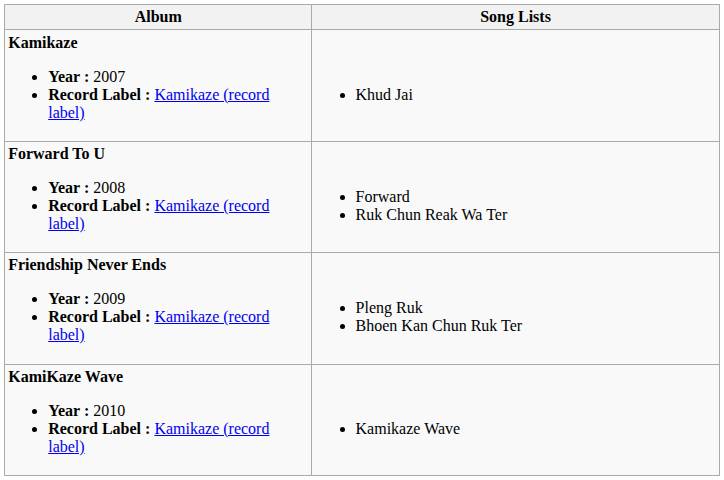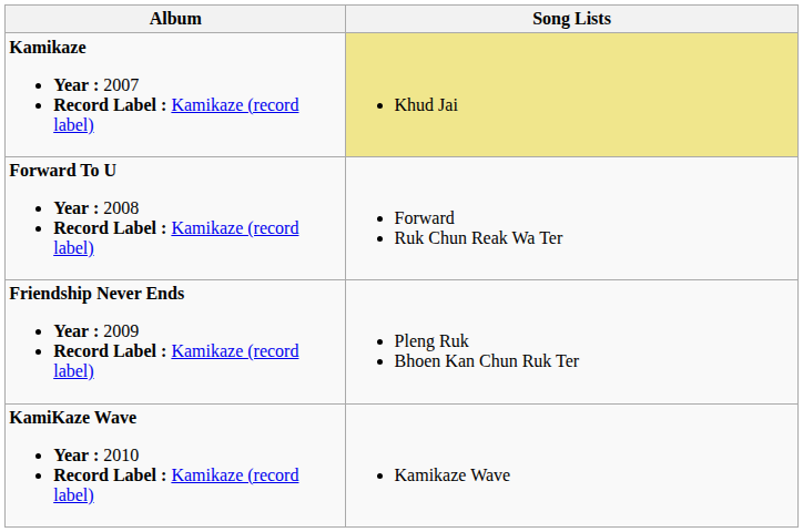Kamikaze Year : 2007 Record Label : Kamikaze (record label) | Song Lists: no background -> khaki background
